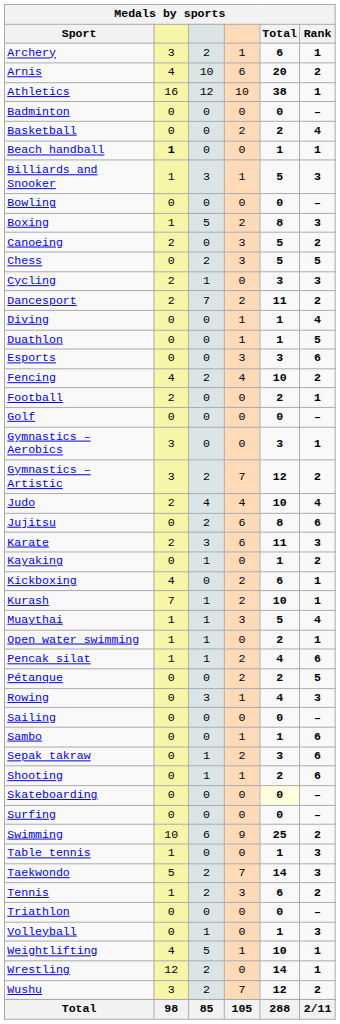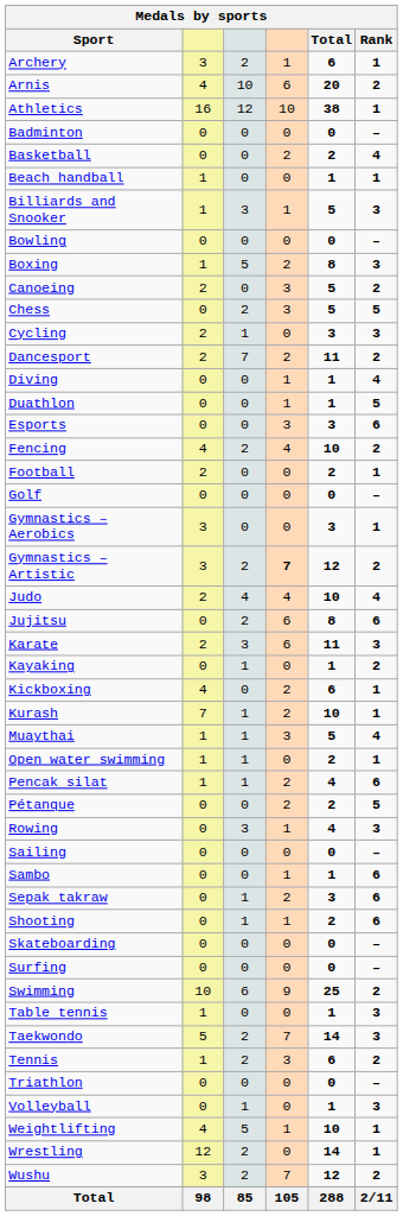Beach handball | column 2: bold -> normal
Gymnastics – Artistic | column 4: normal -> bold
Skateboarding | Total: lightyellow background -> no background
